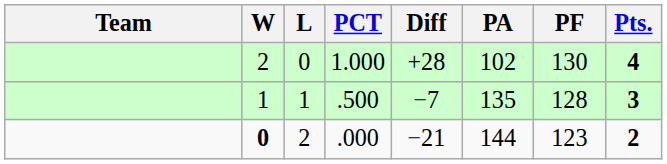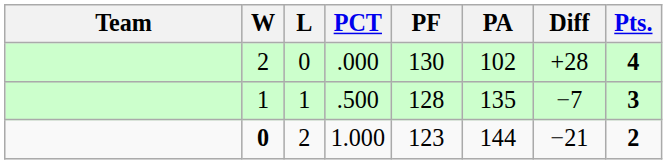columns swapped: PF <-> Diff
row 2 | PCT: 1.000 -> .000
row 4 | PCT: .000 -> 1.000
